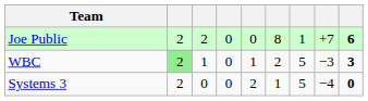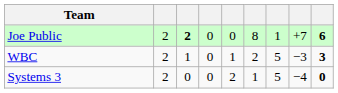Joe Public | column 3: normal -> bold
WBC | column 2: lightgreen background -> no background
